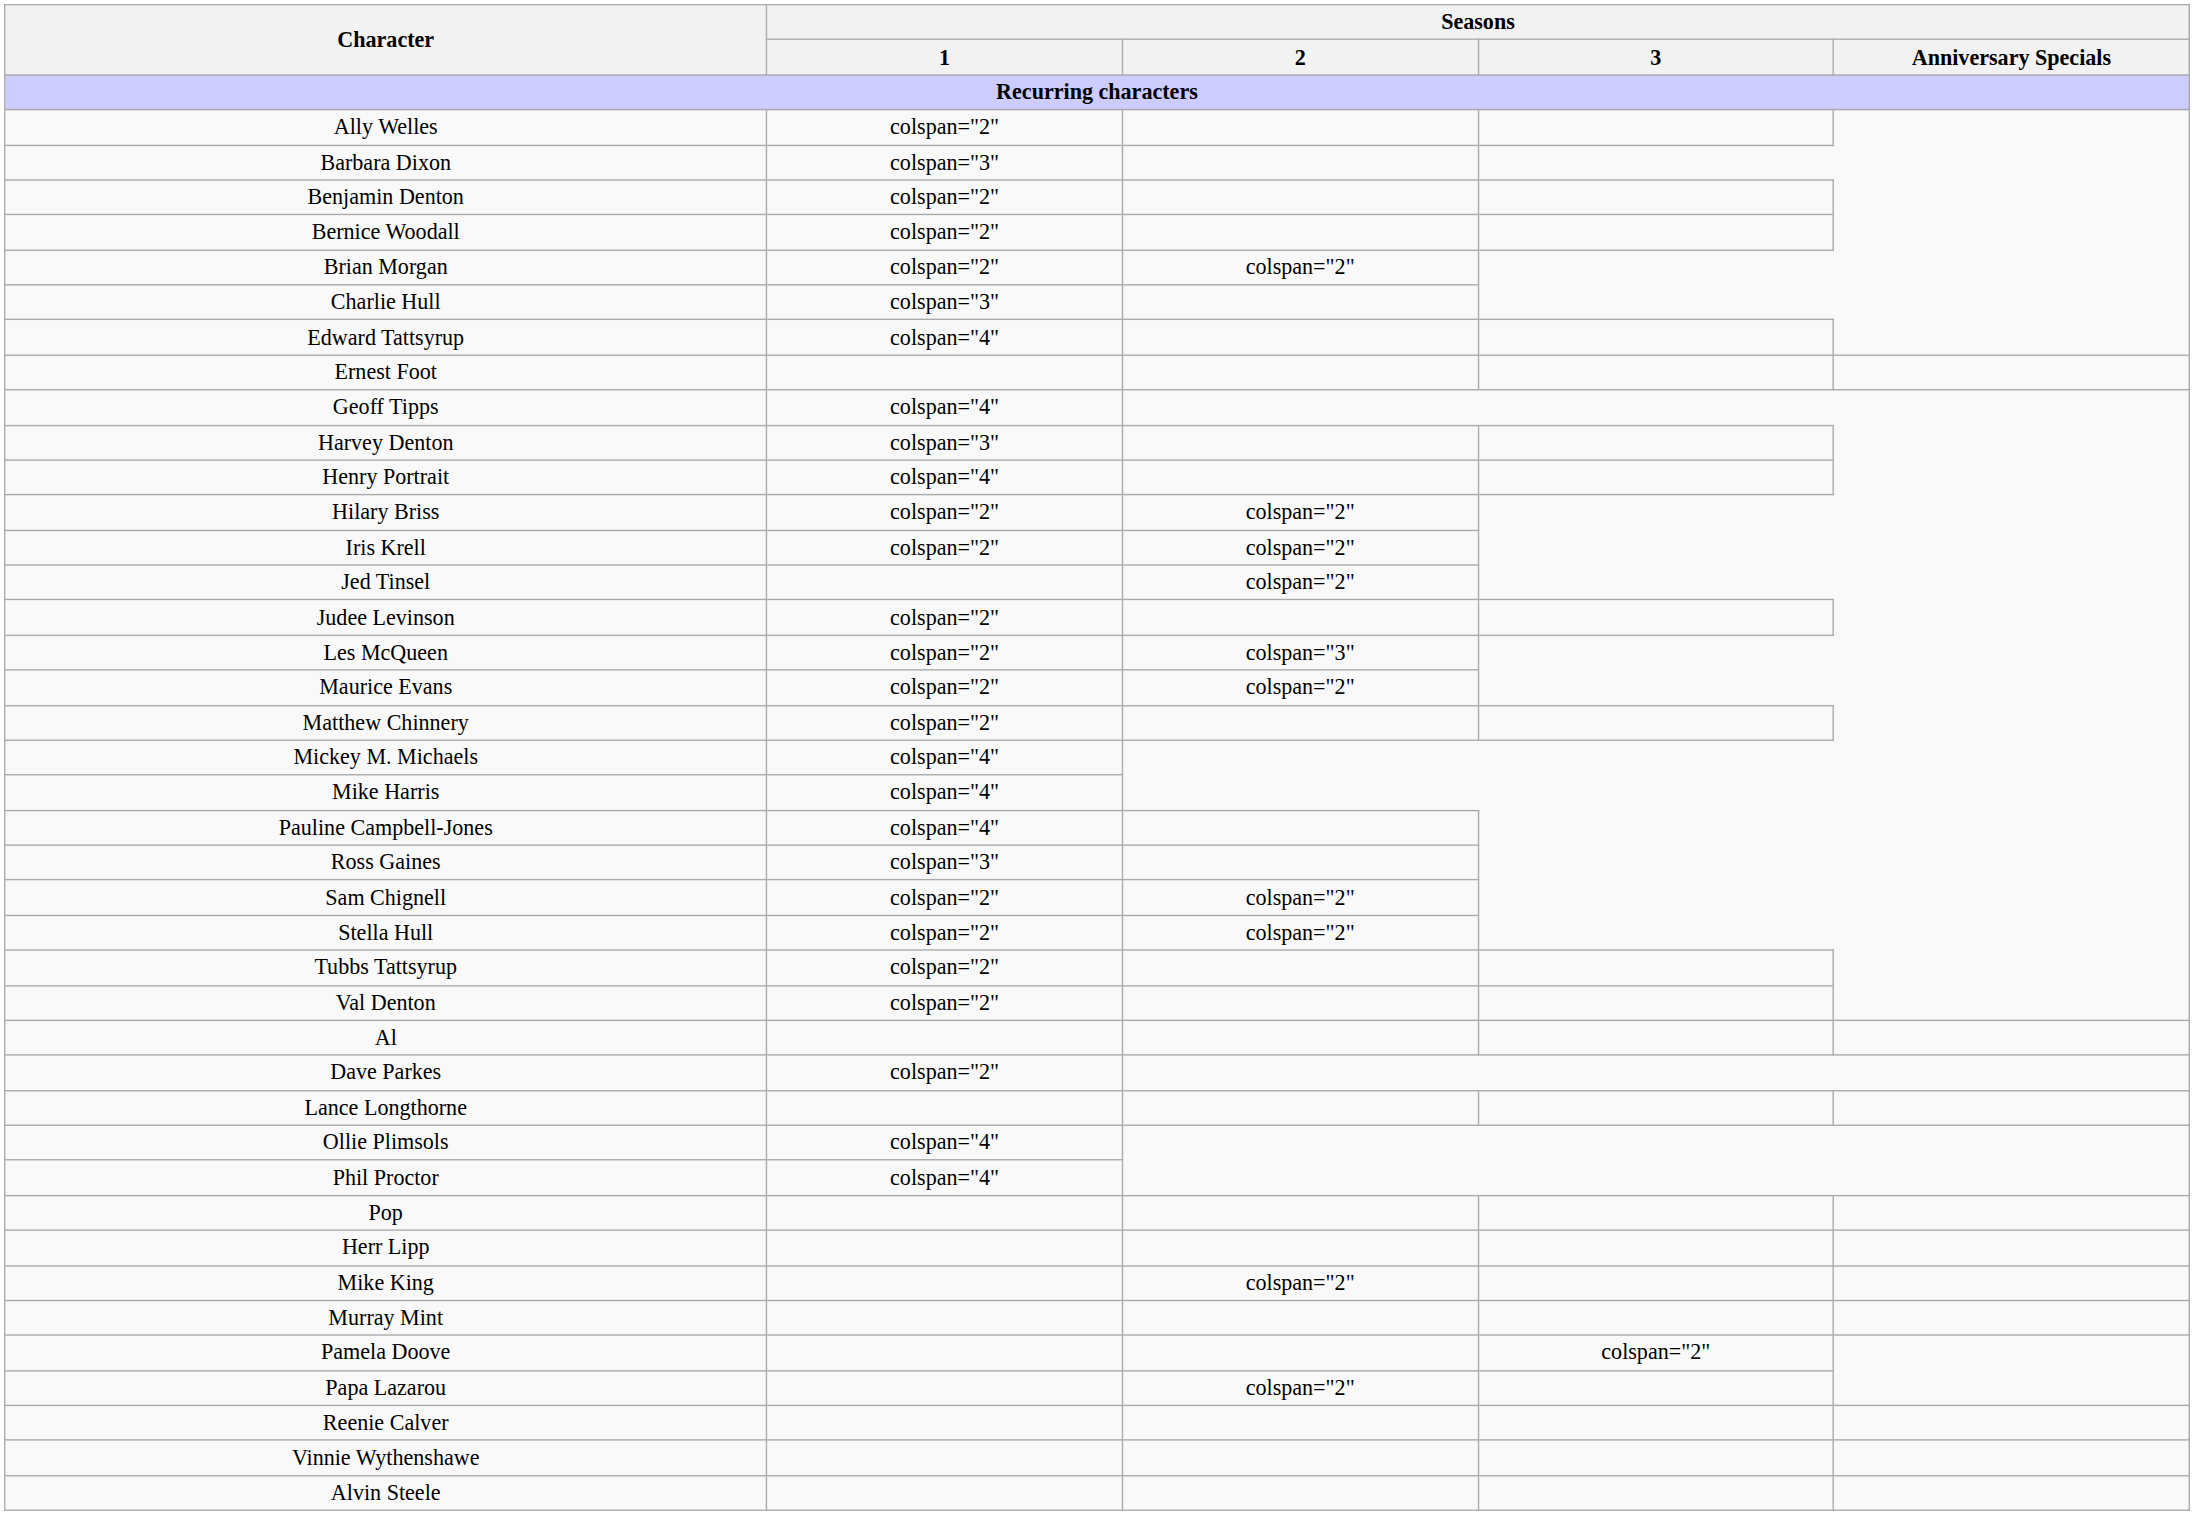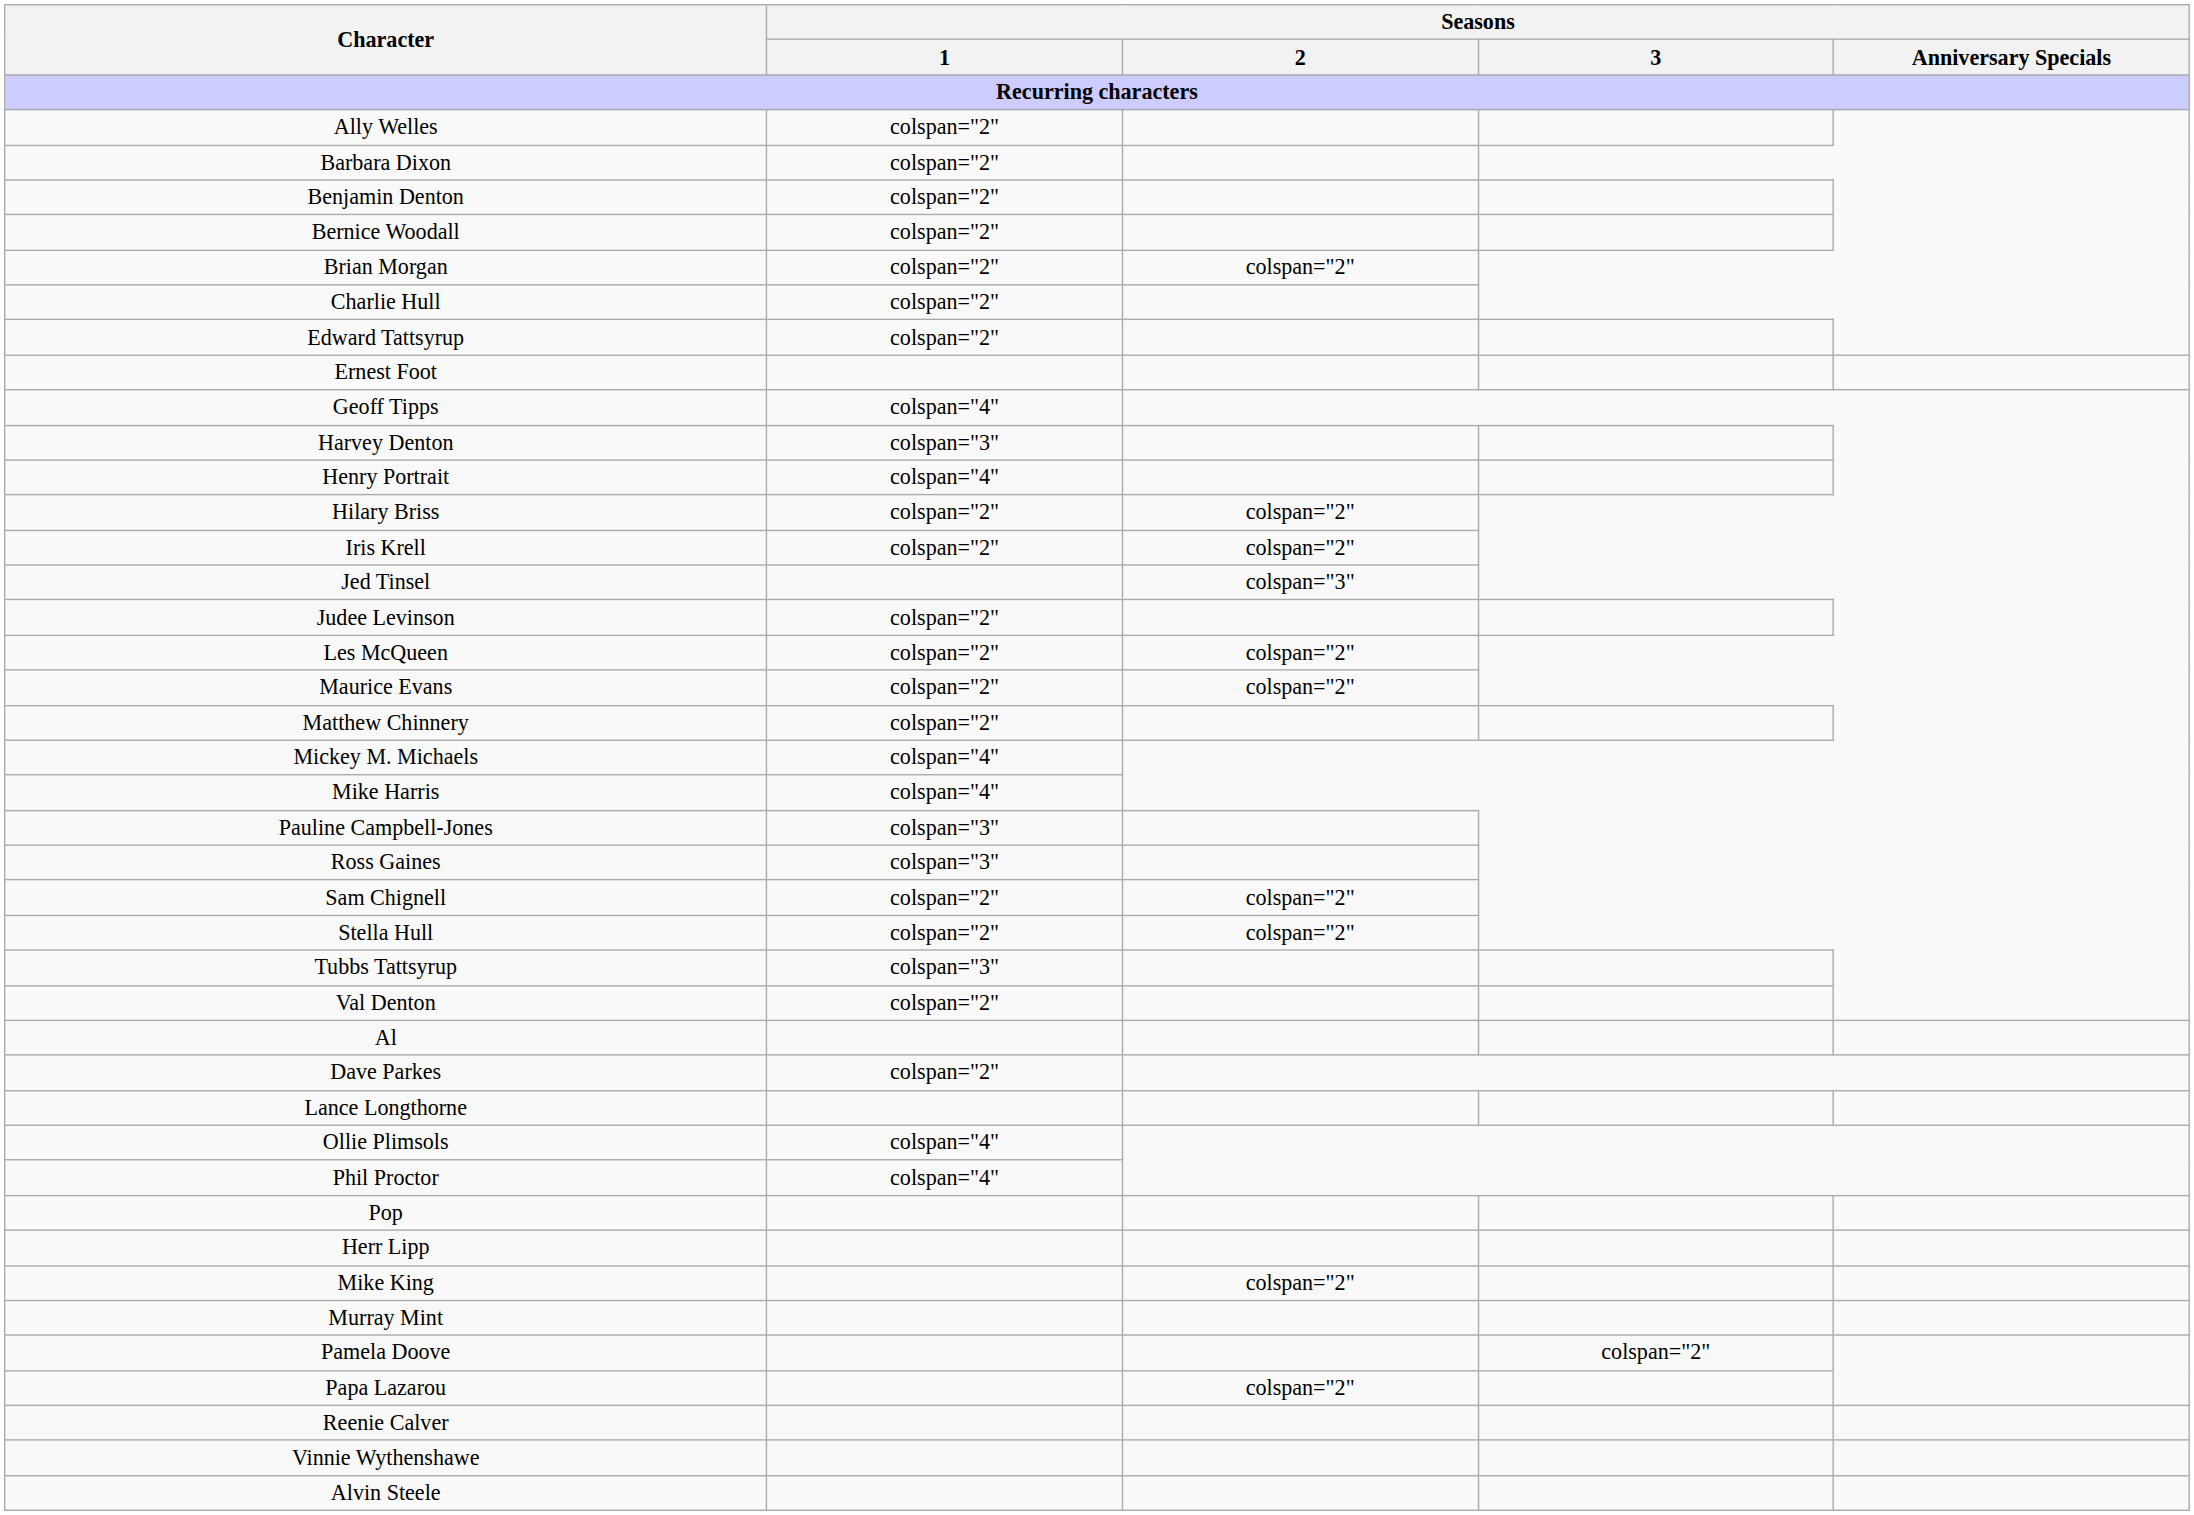Barbara Dixon | Seasons / 1: colspan="3" -> colspan="2"
Charlie Hull | Seasons / 1: colspan="3" -> colspan="2"
Edward Tattsyrup | Seasons / 1: colspan="4" -> colspan="2"
Jed Tinsel | Seasons / 2: colspan="2" -> colspan="3"
Les McQueen | Seasons / 2: colspan="3" -> colspan="2"
Pauline Campbell-Jones | Seasons / 1: colspan="4" -> colspan="3"
Tubbs Tattsyrup | Seasons / 1: colspan="2" -> colspan="3"
